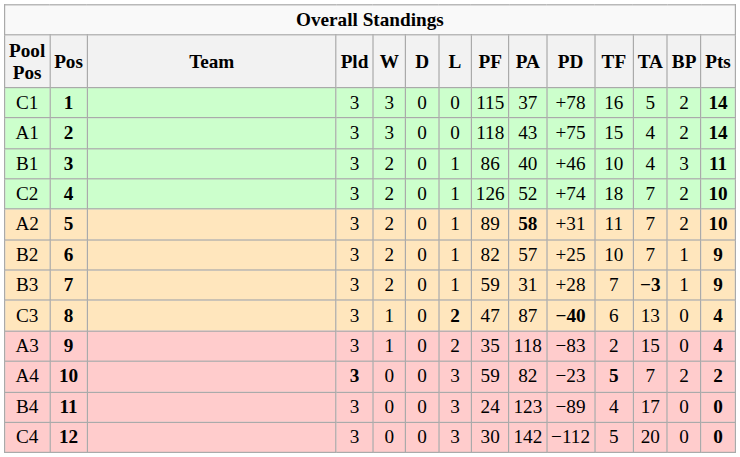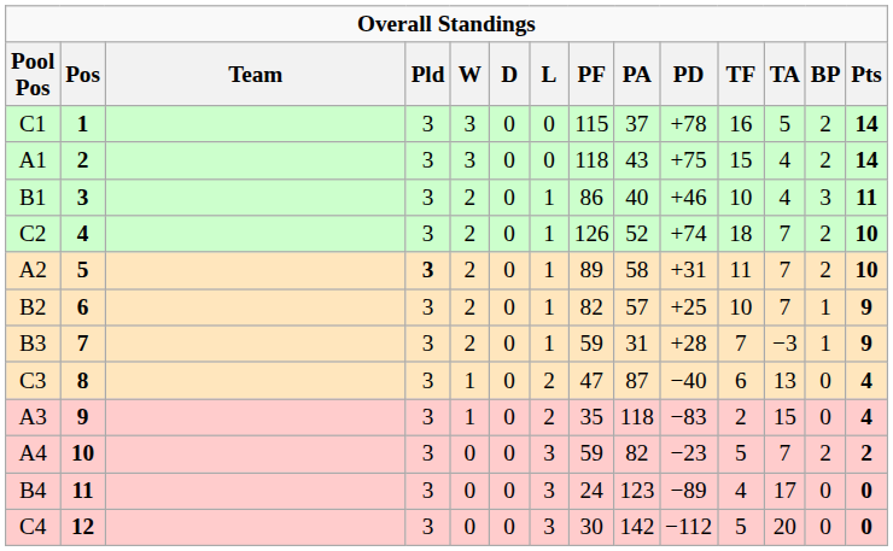A2 | column 4: normal -> bold
A2 | column 9: bold -> normal
B3 | column 12: bold -> normal
C3 | column 7: bold -> normal
C3 | column 10: bold -> normal
A4 | column 4: bold -> normal
A4 | column 11: bold -> normal
